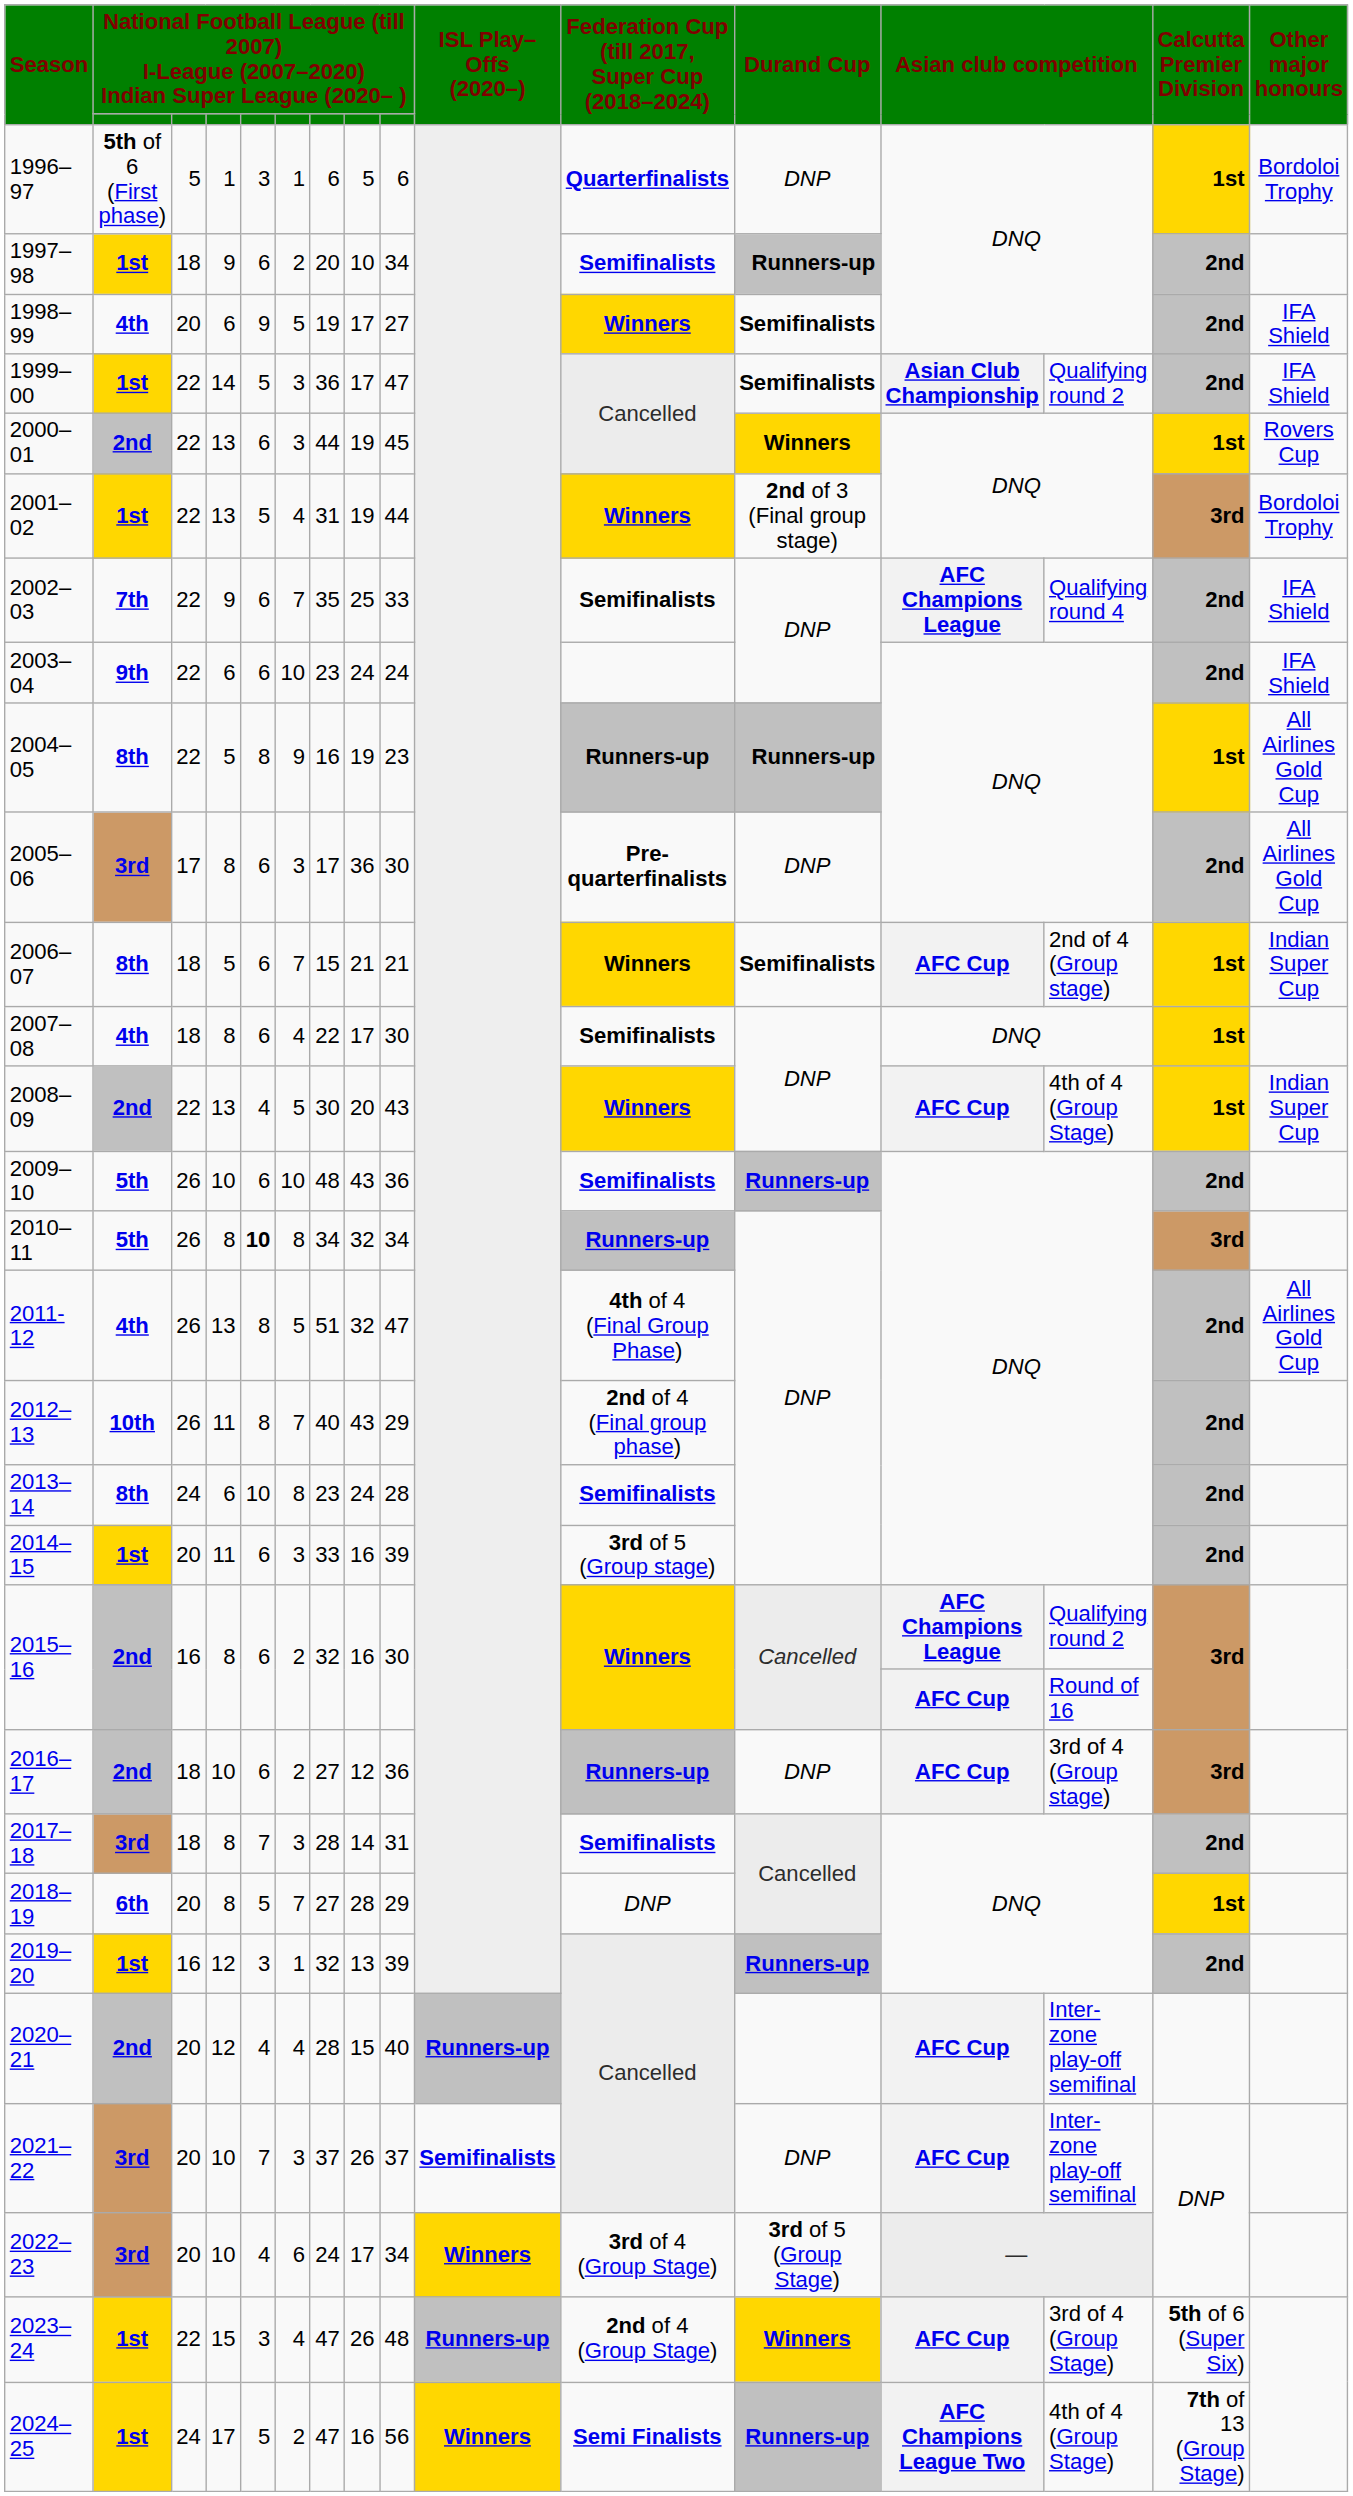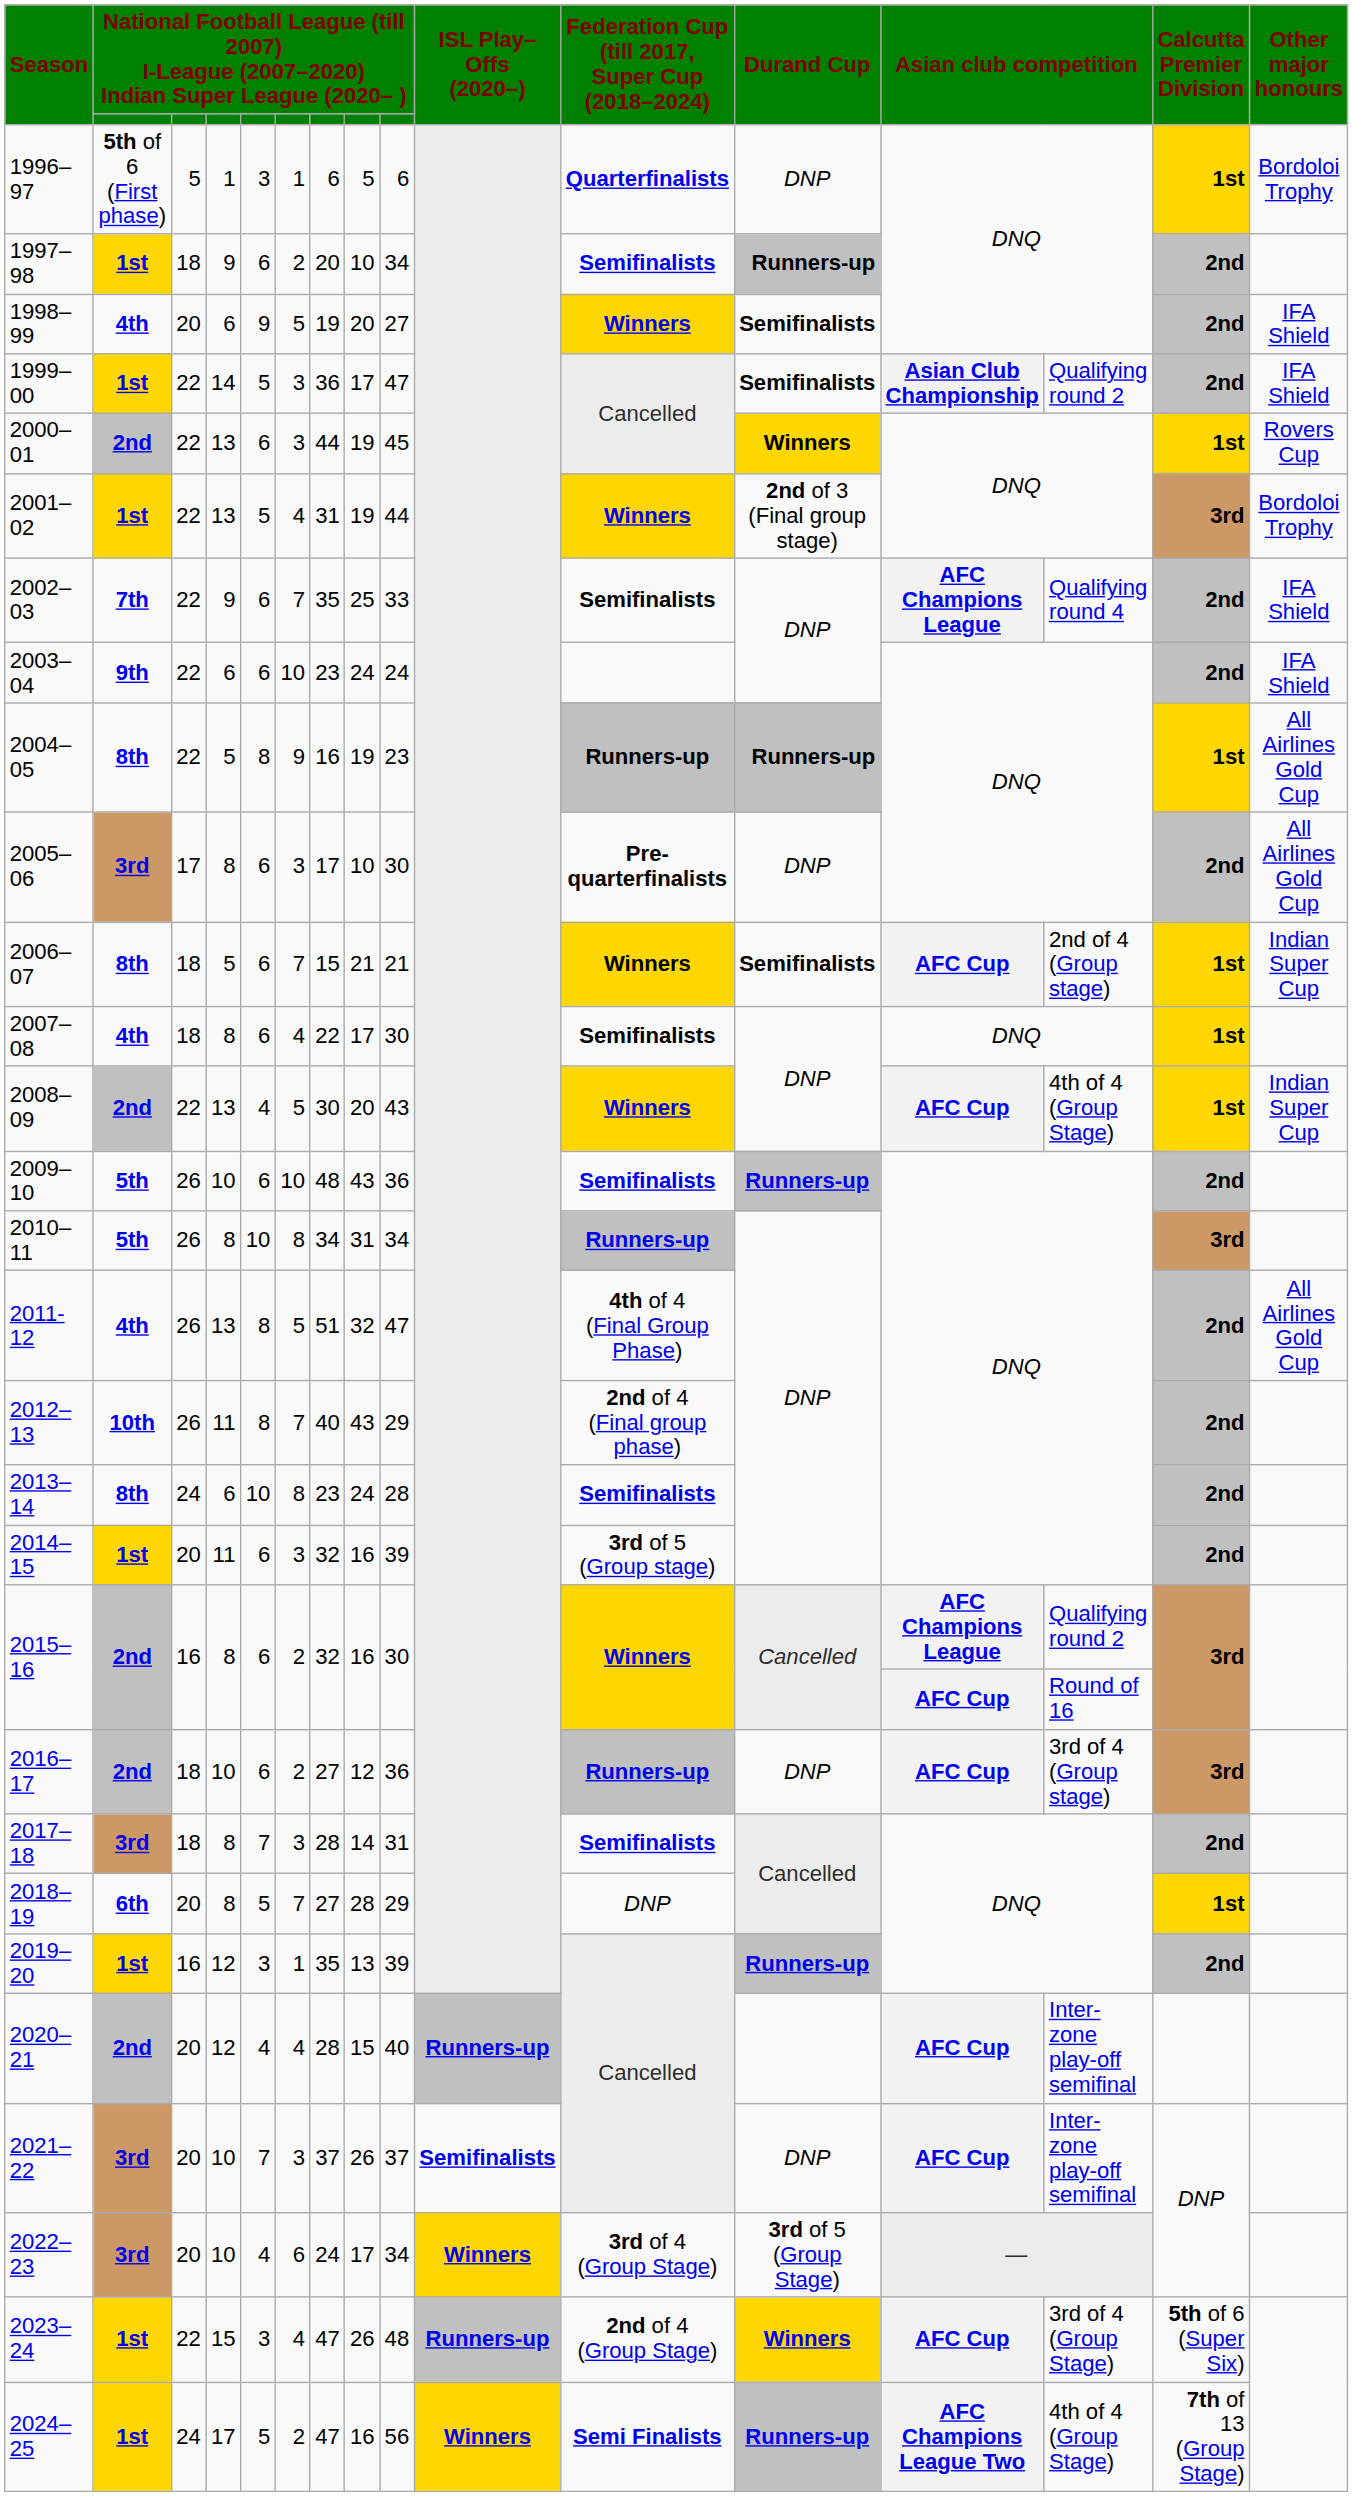1998–99 | column 8: 17 -> 20
2005–06 | column 8: 36 -> 10
2010–11 | column 5: bold -> normal
2010–11 | column 8: 32 -> 31
2014–15 | column 7: 33 -> 32
2019–20 | column 7: 32 -> 35
